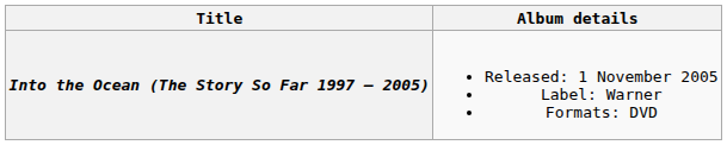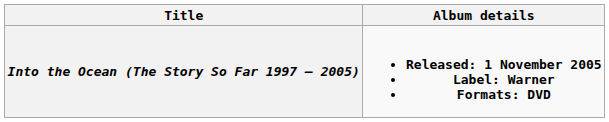Into the Ocean (The Story So Far 1997 – 2005) | Album details: normal -> bold
